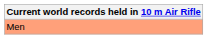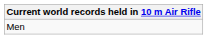Men | column 1: lightsalmon background -> no background
